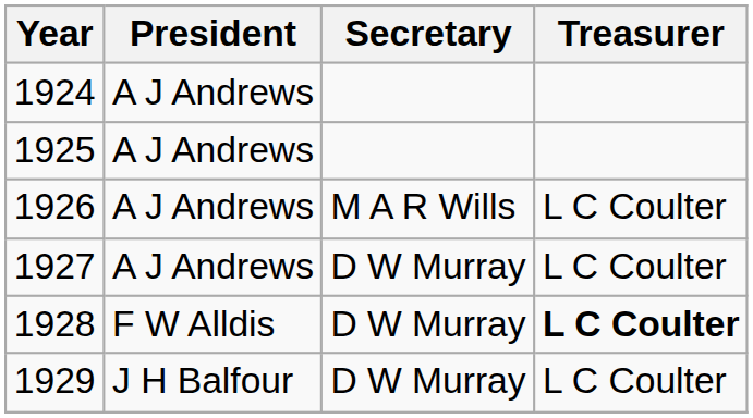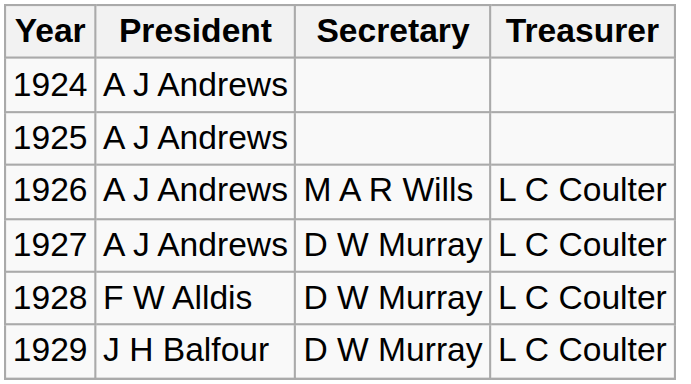1928 | Treasurer: bold -> normal
